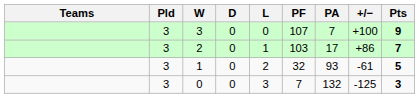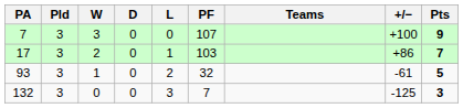columns swapped: Teams <-> PA
